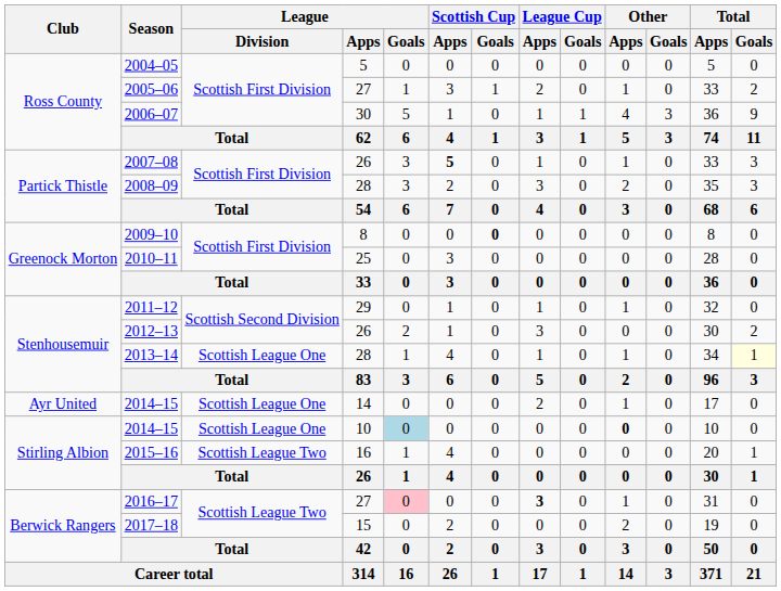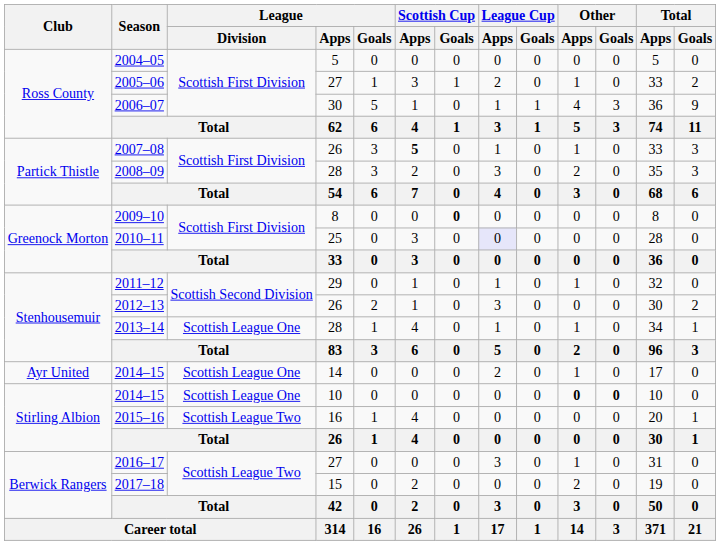2010–11 | League Cup / Apps: no background -> lavender background
2013–14 | Total / Goals: lightyellow background -> no background
2014–15 / 10 | League / Goals: lightblue background -> no background
2014–15 / 10 | Other / Goals: normal -> bold
2016–17 | League / Goals: pink background -> no background
2016–17 | League Cup / Apps: bold -> normal
